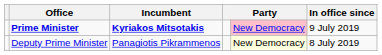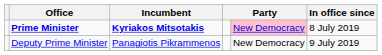Prime Minister | In office since: 9 July 2019 -> 8 July 2019
Deputy Prime Minister | column 5: lightyellow background -> no background
Deputy Prime Minister | In office since: 8 July 2019 -> 9 July 2019
